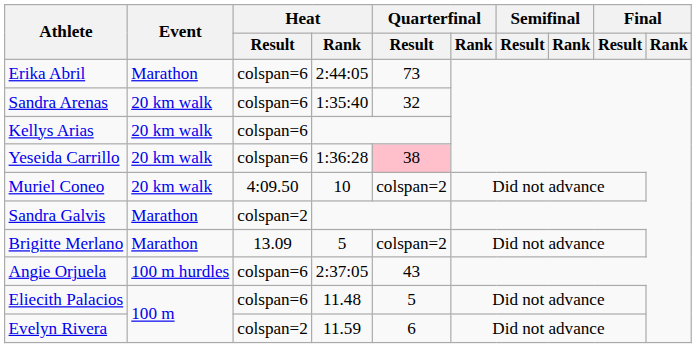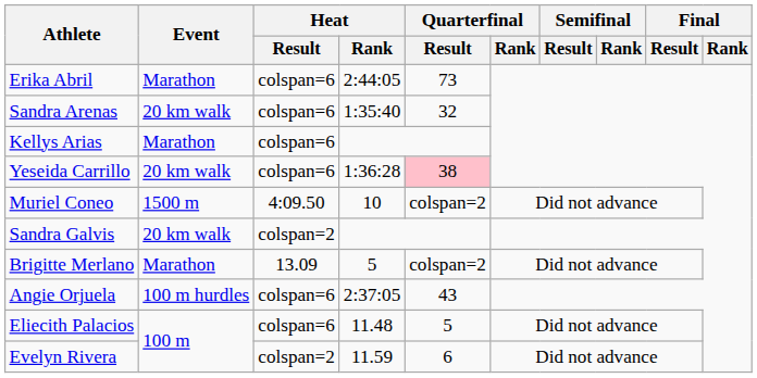Kellys Arias | Event: 20 km walk -> Marathon
Muriel Coneo | Event: 20 km walk -> 1500 m
Sandra Galvis | Event: Marathon -> 20 km walk
